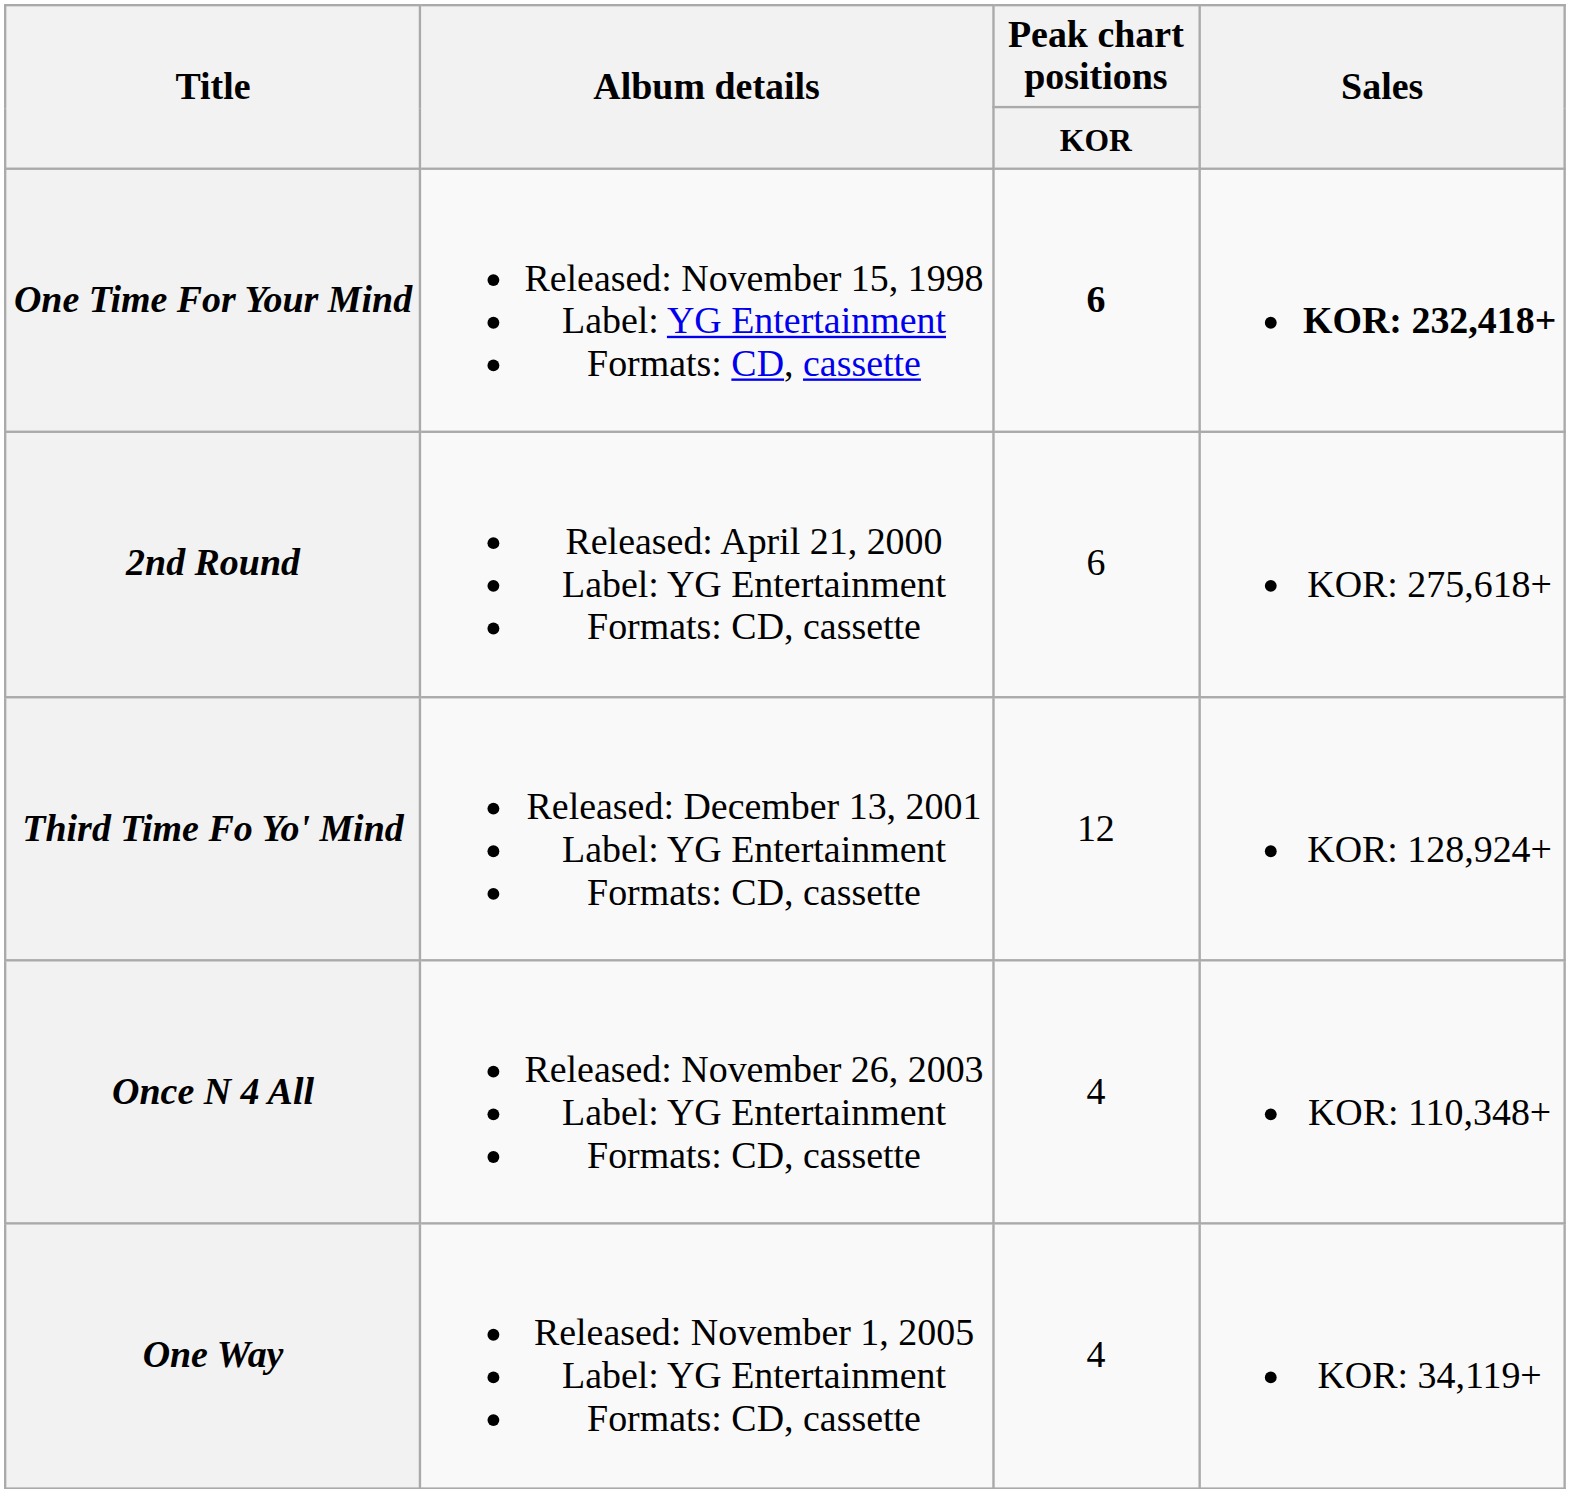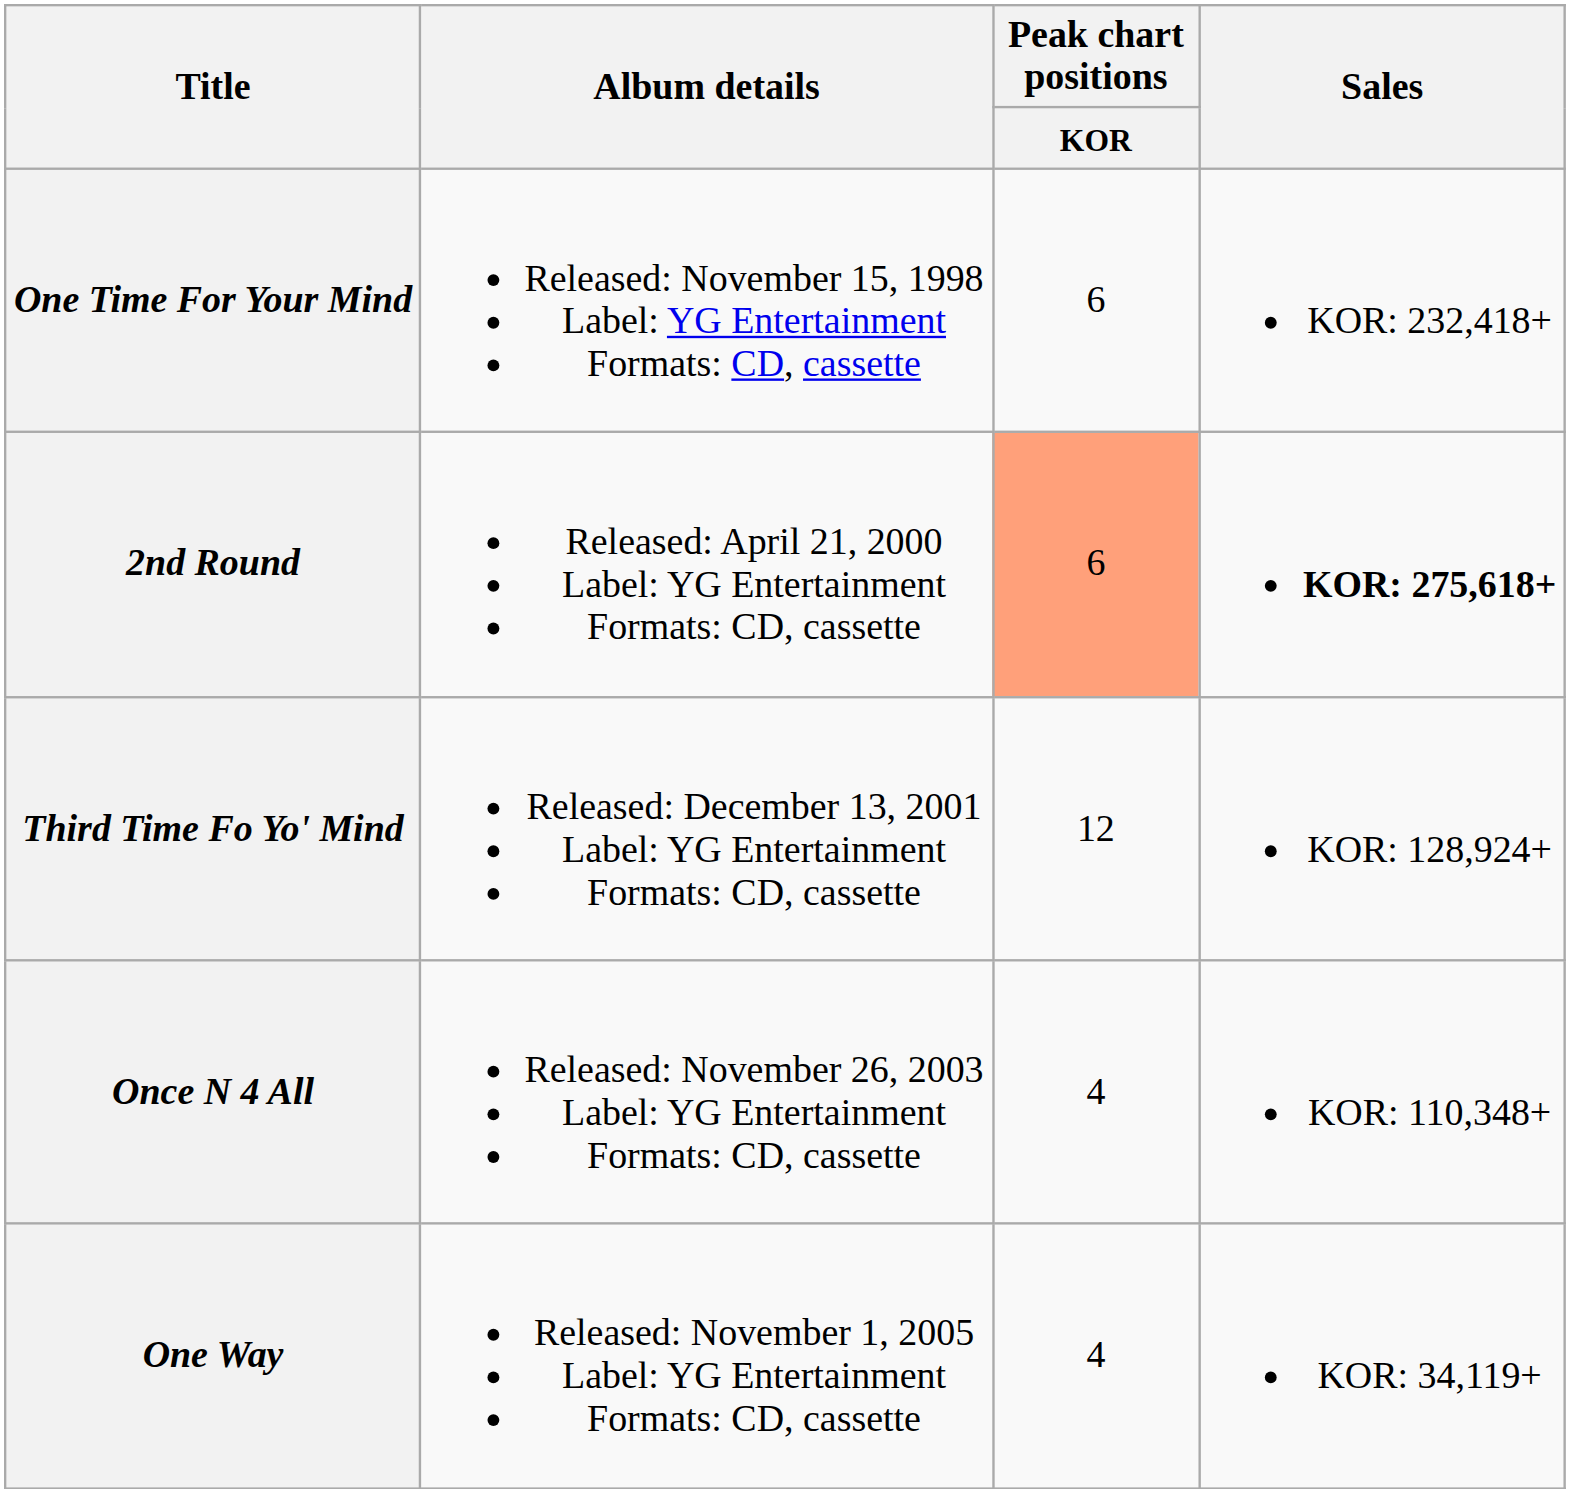One Time For Your Mind | Peak chart positions / KOR: bold -> normal
One Time For Your Mind | Sales: bold -> normal
2nd Round | Peak chart positions / KOR: no background -> lightsalmon background
2nd Round | Sales: normal -> bold
